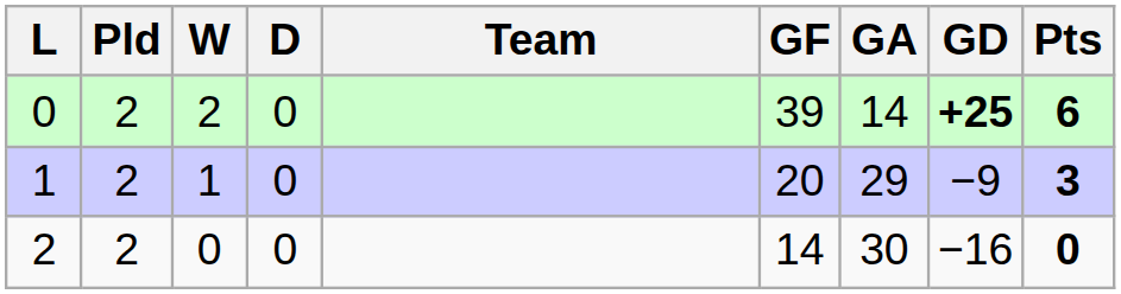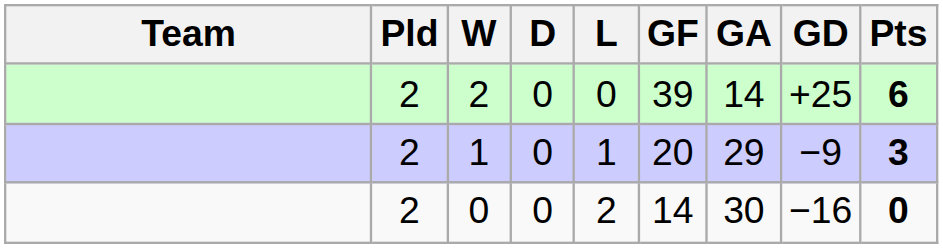columns swapped: Team <-> L
row 2 | GD: bold -> normal
